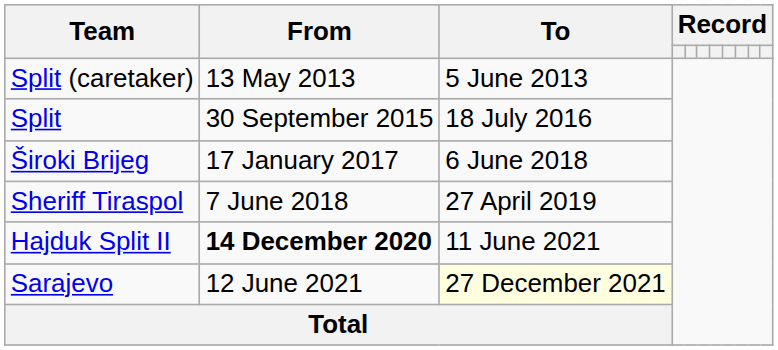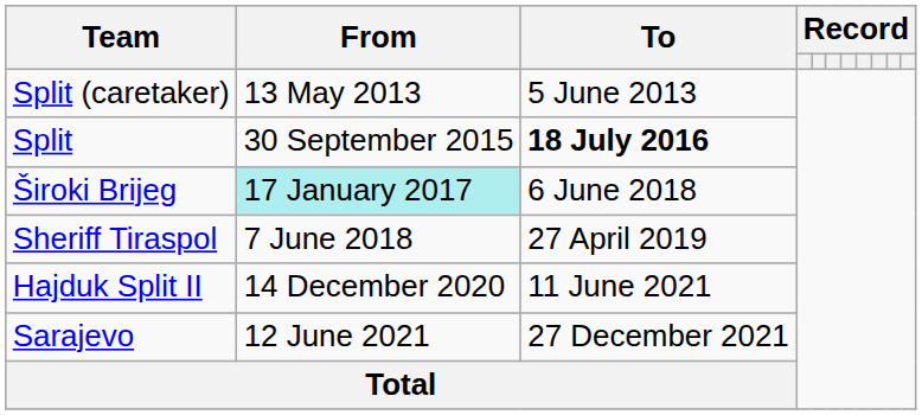Split | To: normal -> bold
Široki Brijeg | From: no background -> paleturquoise background
Hajduk Split II | From: bold -> normal
Sarajevo | To: lightyellow background -> no background
